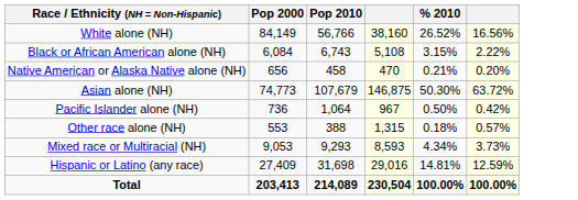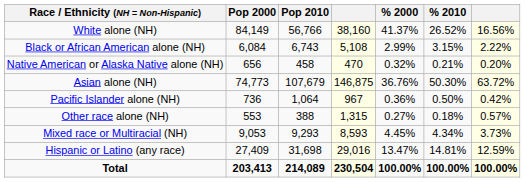+ column: % 2000 | 41.37% | 2.99% | 0.32% | 36.76% | 0.36% | 0.27% | 4.45% | 13.47% | 100.00%
